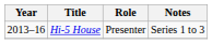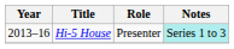Hi-5 House | Notes: no background -> paleturquoise background
